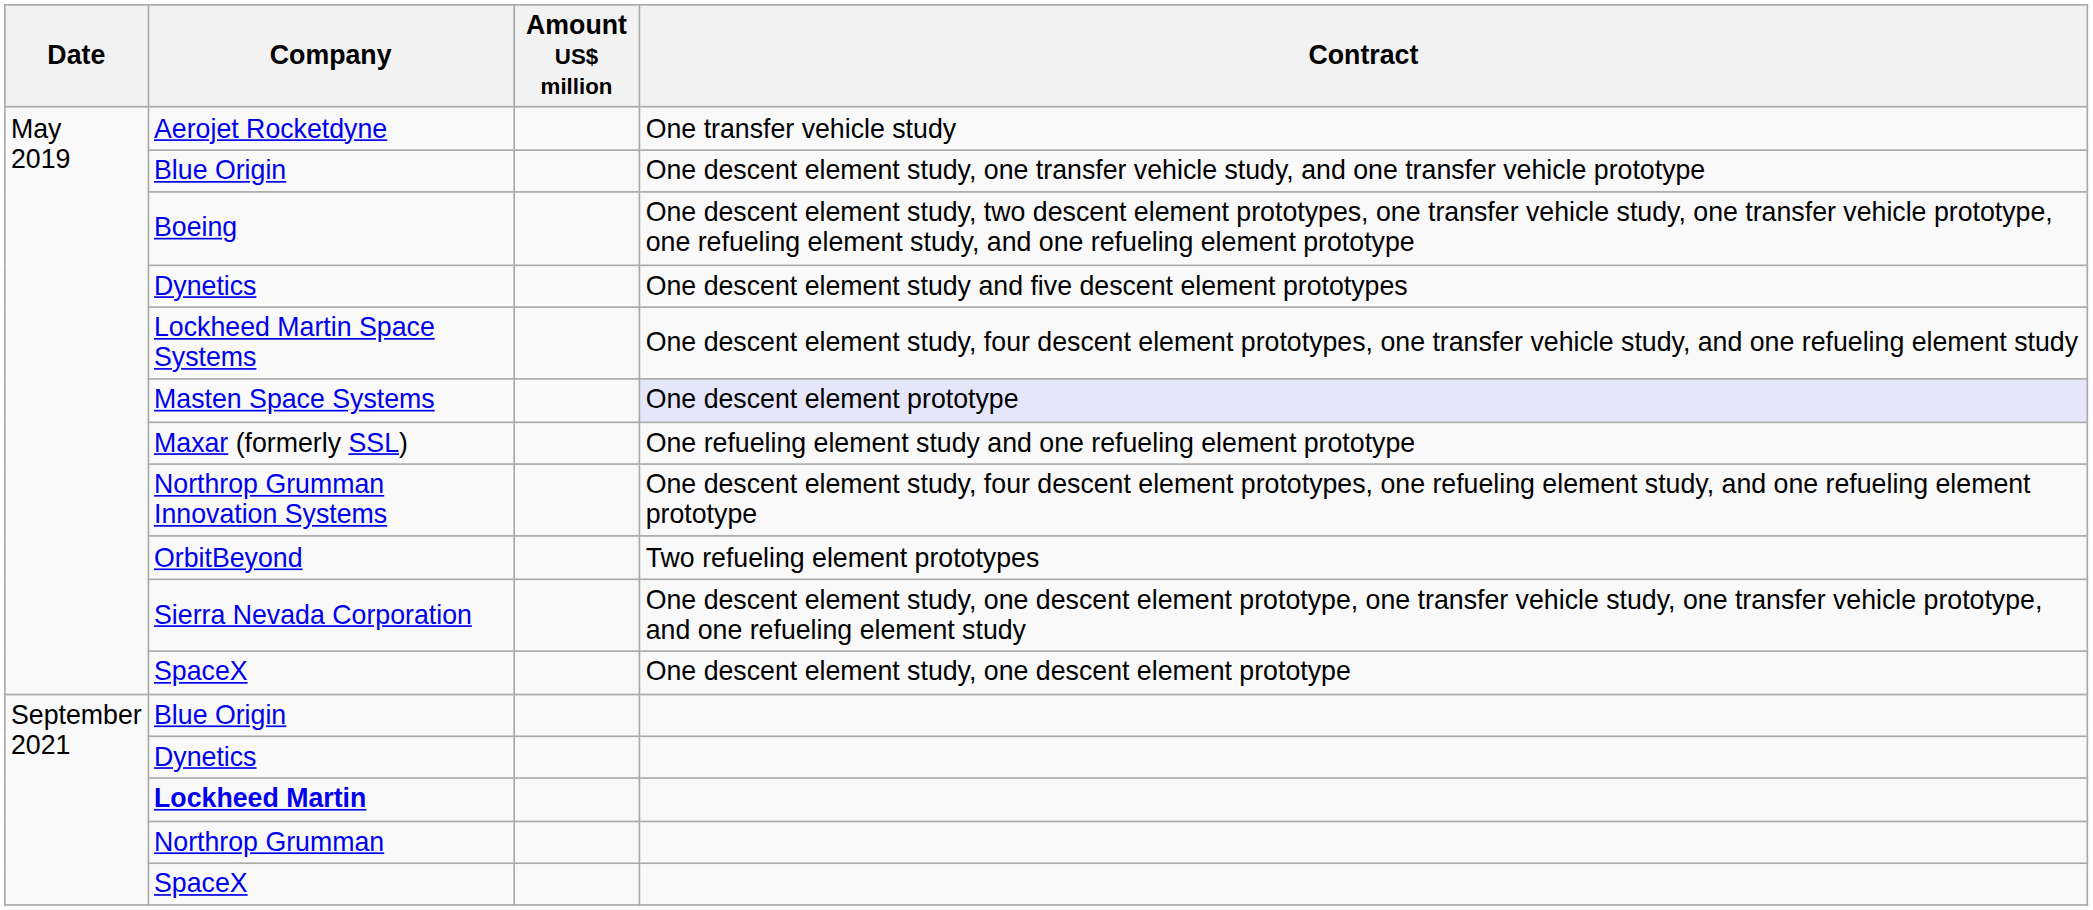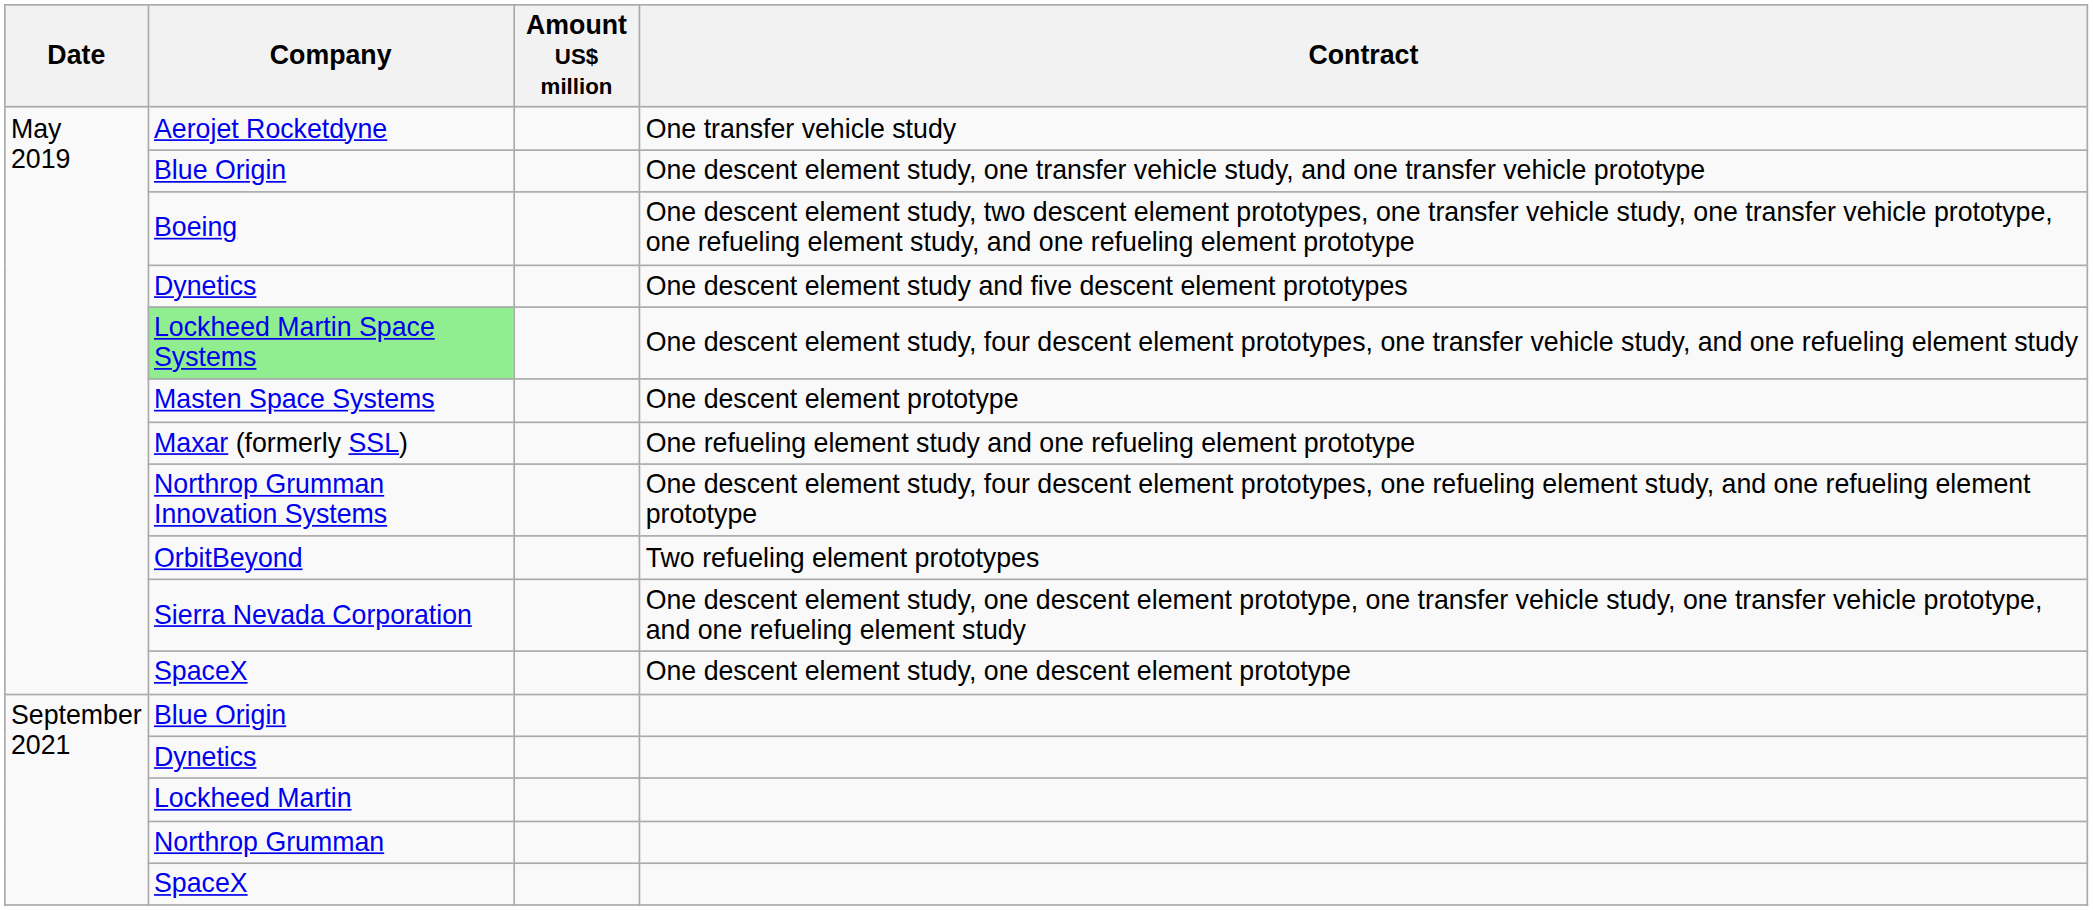Lockheed Martin Space Systems | Company: no background -> lightgreen background
Masten Space Systems | Contract: lavender background -> no background
Lockheed Martin | Company: bold -> normal
